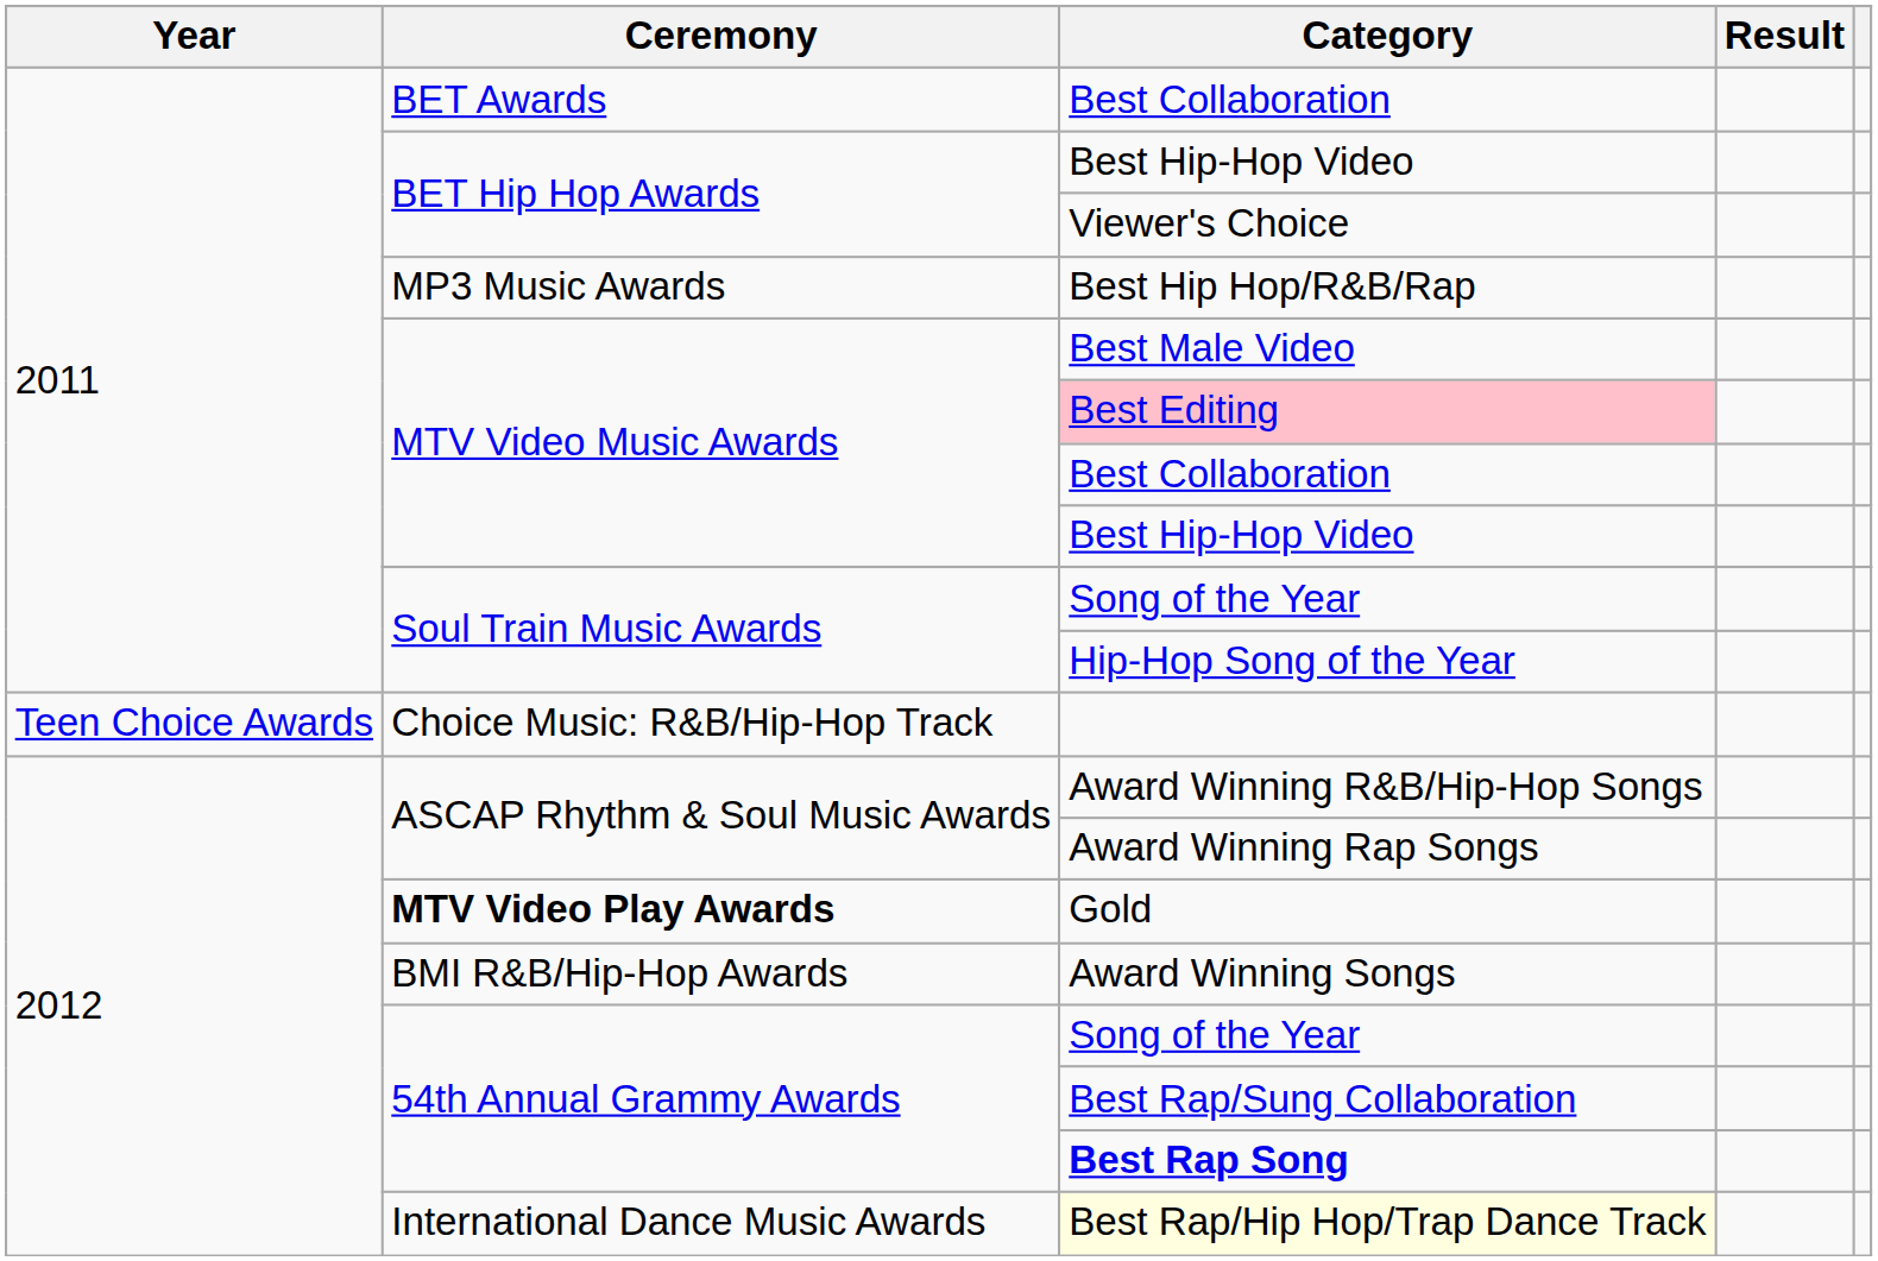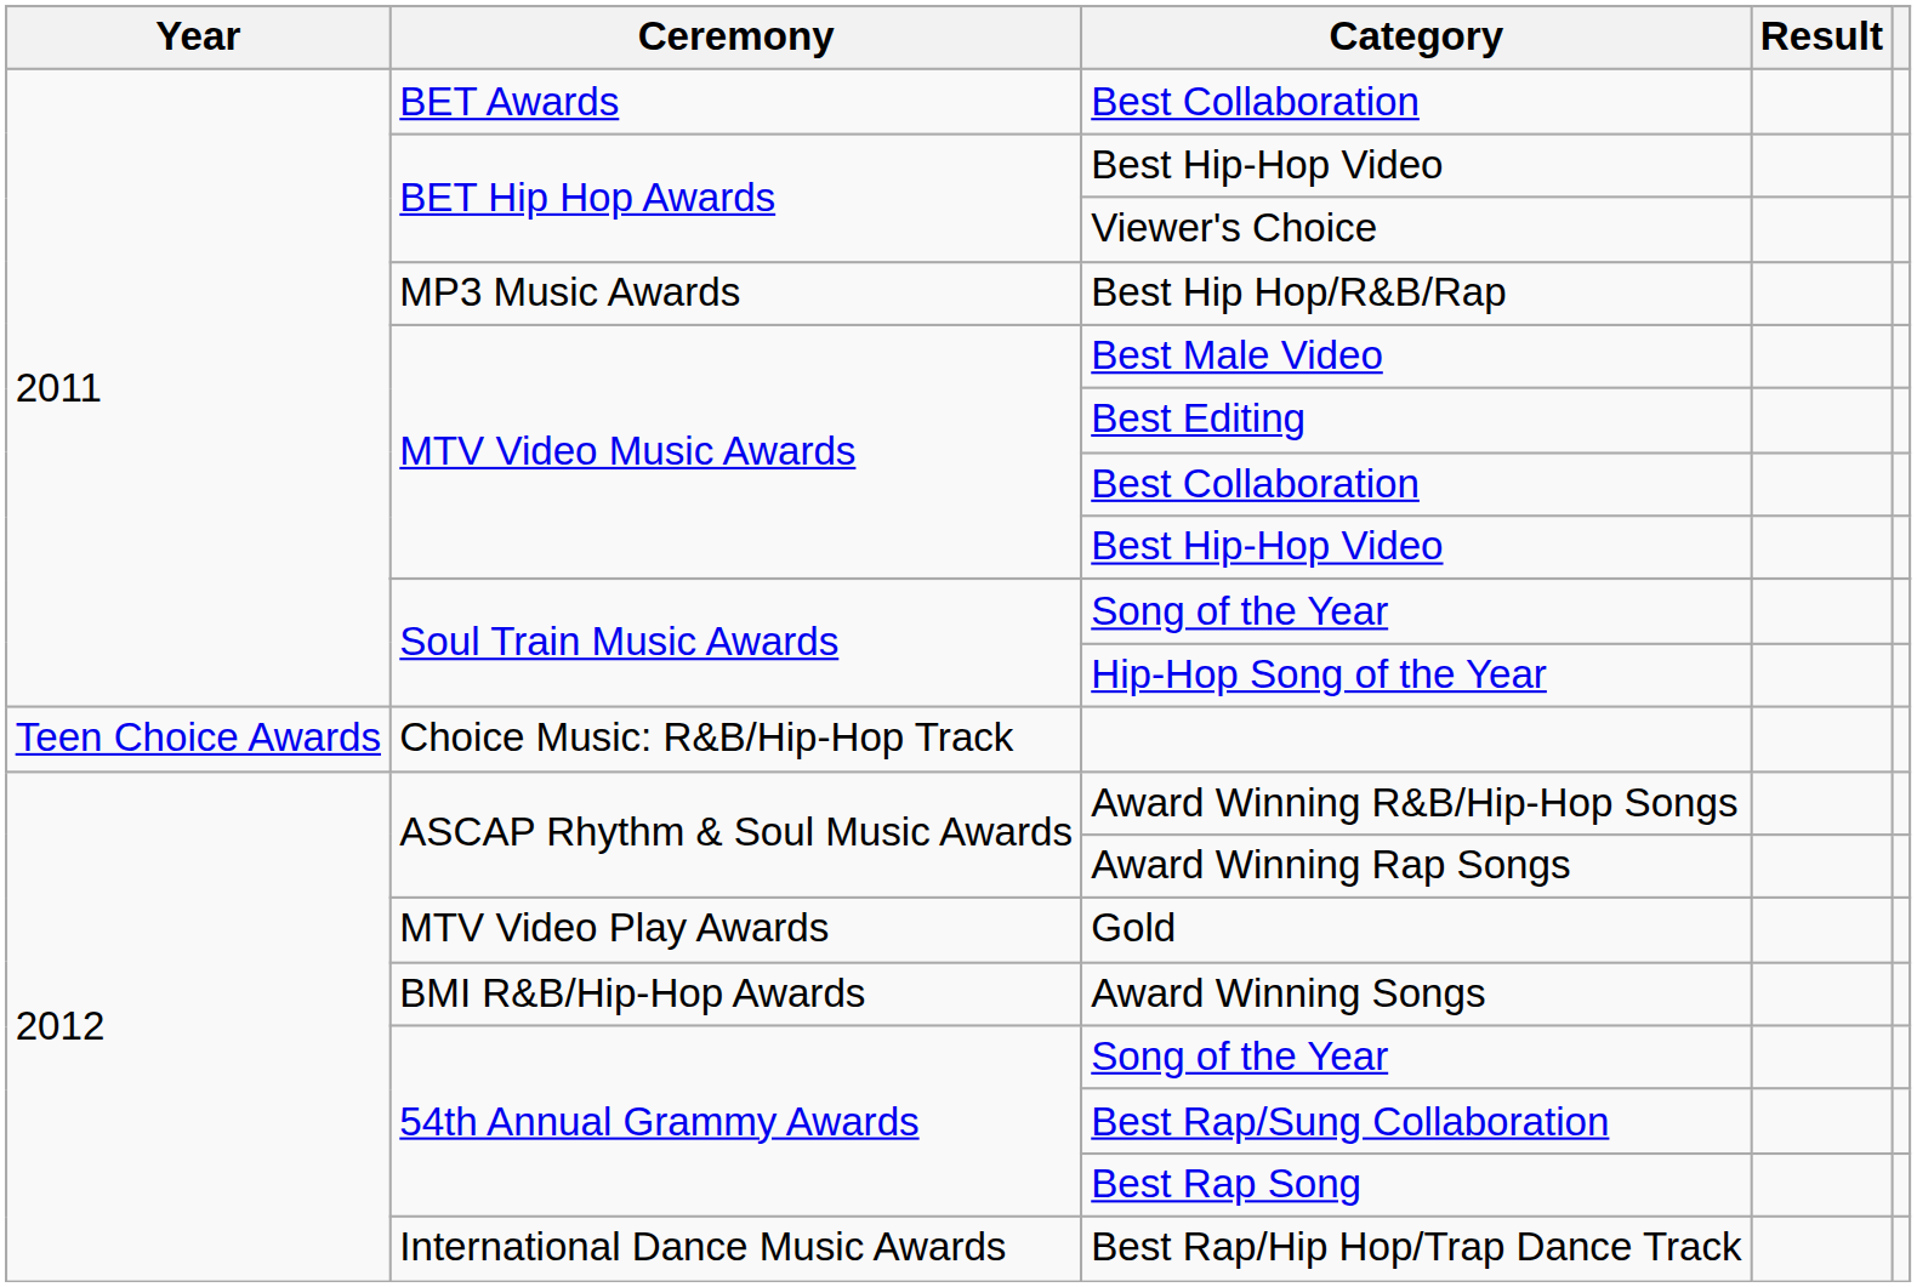Best Editing | Category: pink background -> no background
Gold | Ceremony: bold -> normal
Best Rap Song | Category: bold -> normal
Best Rap/Hip Hop/Trap Dance Track | Category: lightyellow background -> no background
